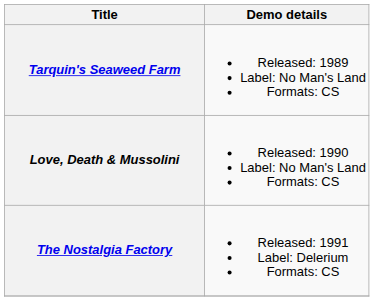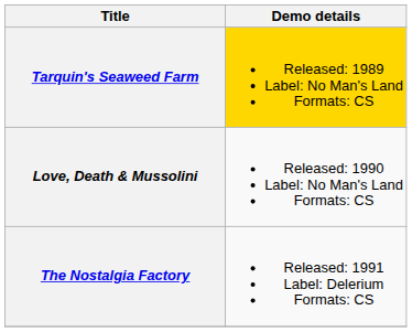Tarquin's Seaweed Farm | Demo details: no background -> gold background
